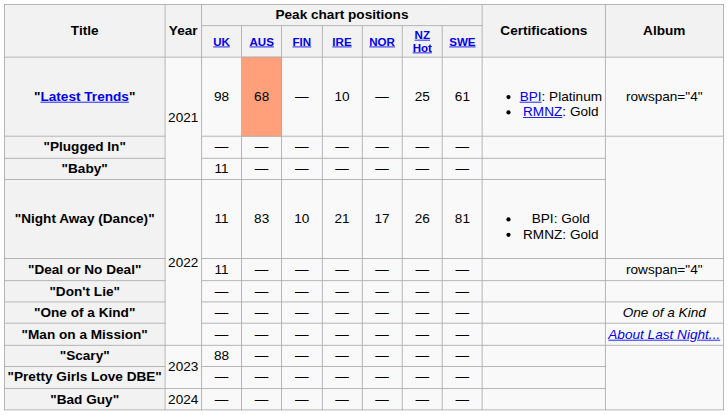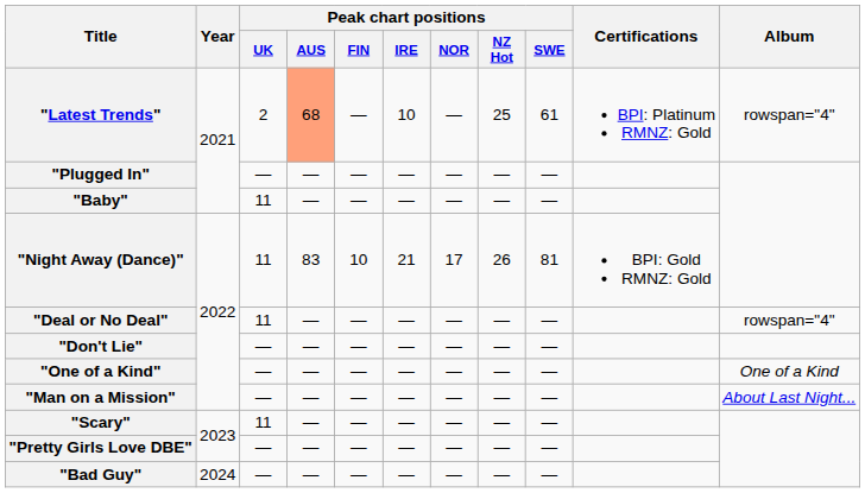"Latest Trends" | Peak chart positions / UK: 98 -> 2
"Scary" | Peak chart positions / UK: 88 -> 11
